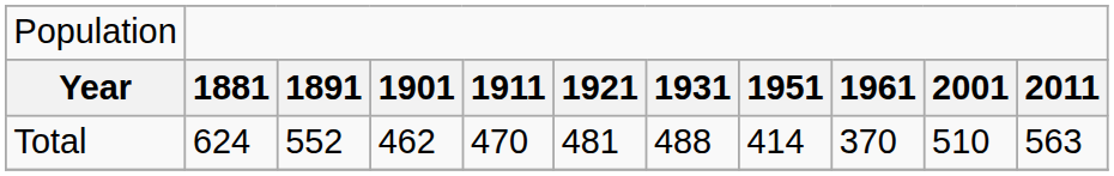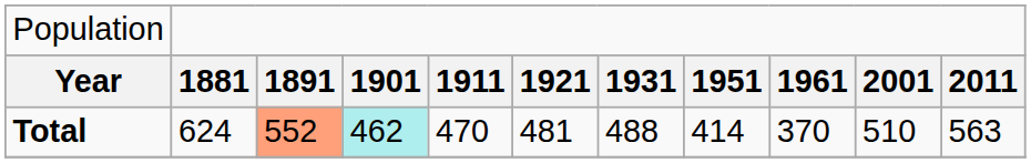row 3 | column 1: normal -> bold
row 3 | column 3: no background -> lightsalmon background
row 3 | column 4: no background -> paleturquoise background
